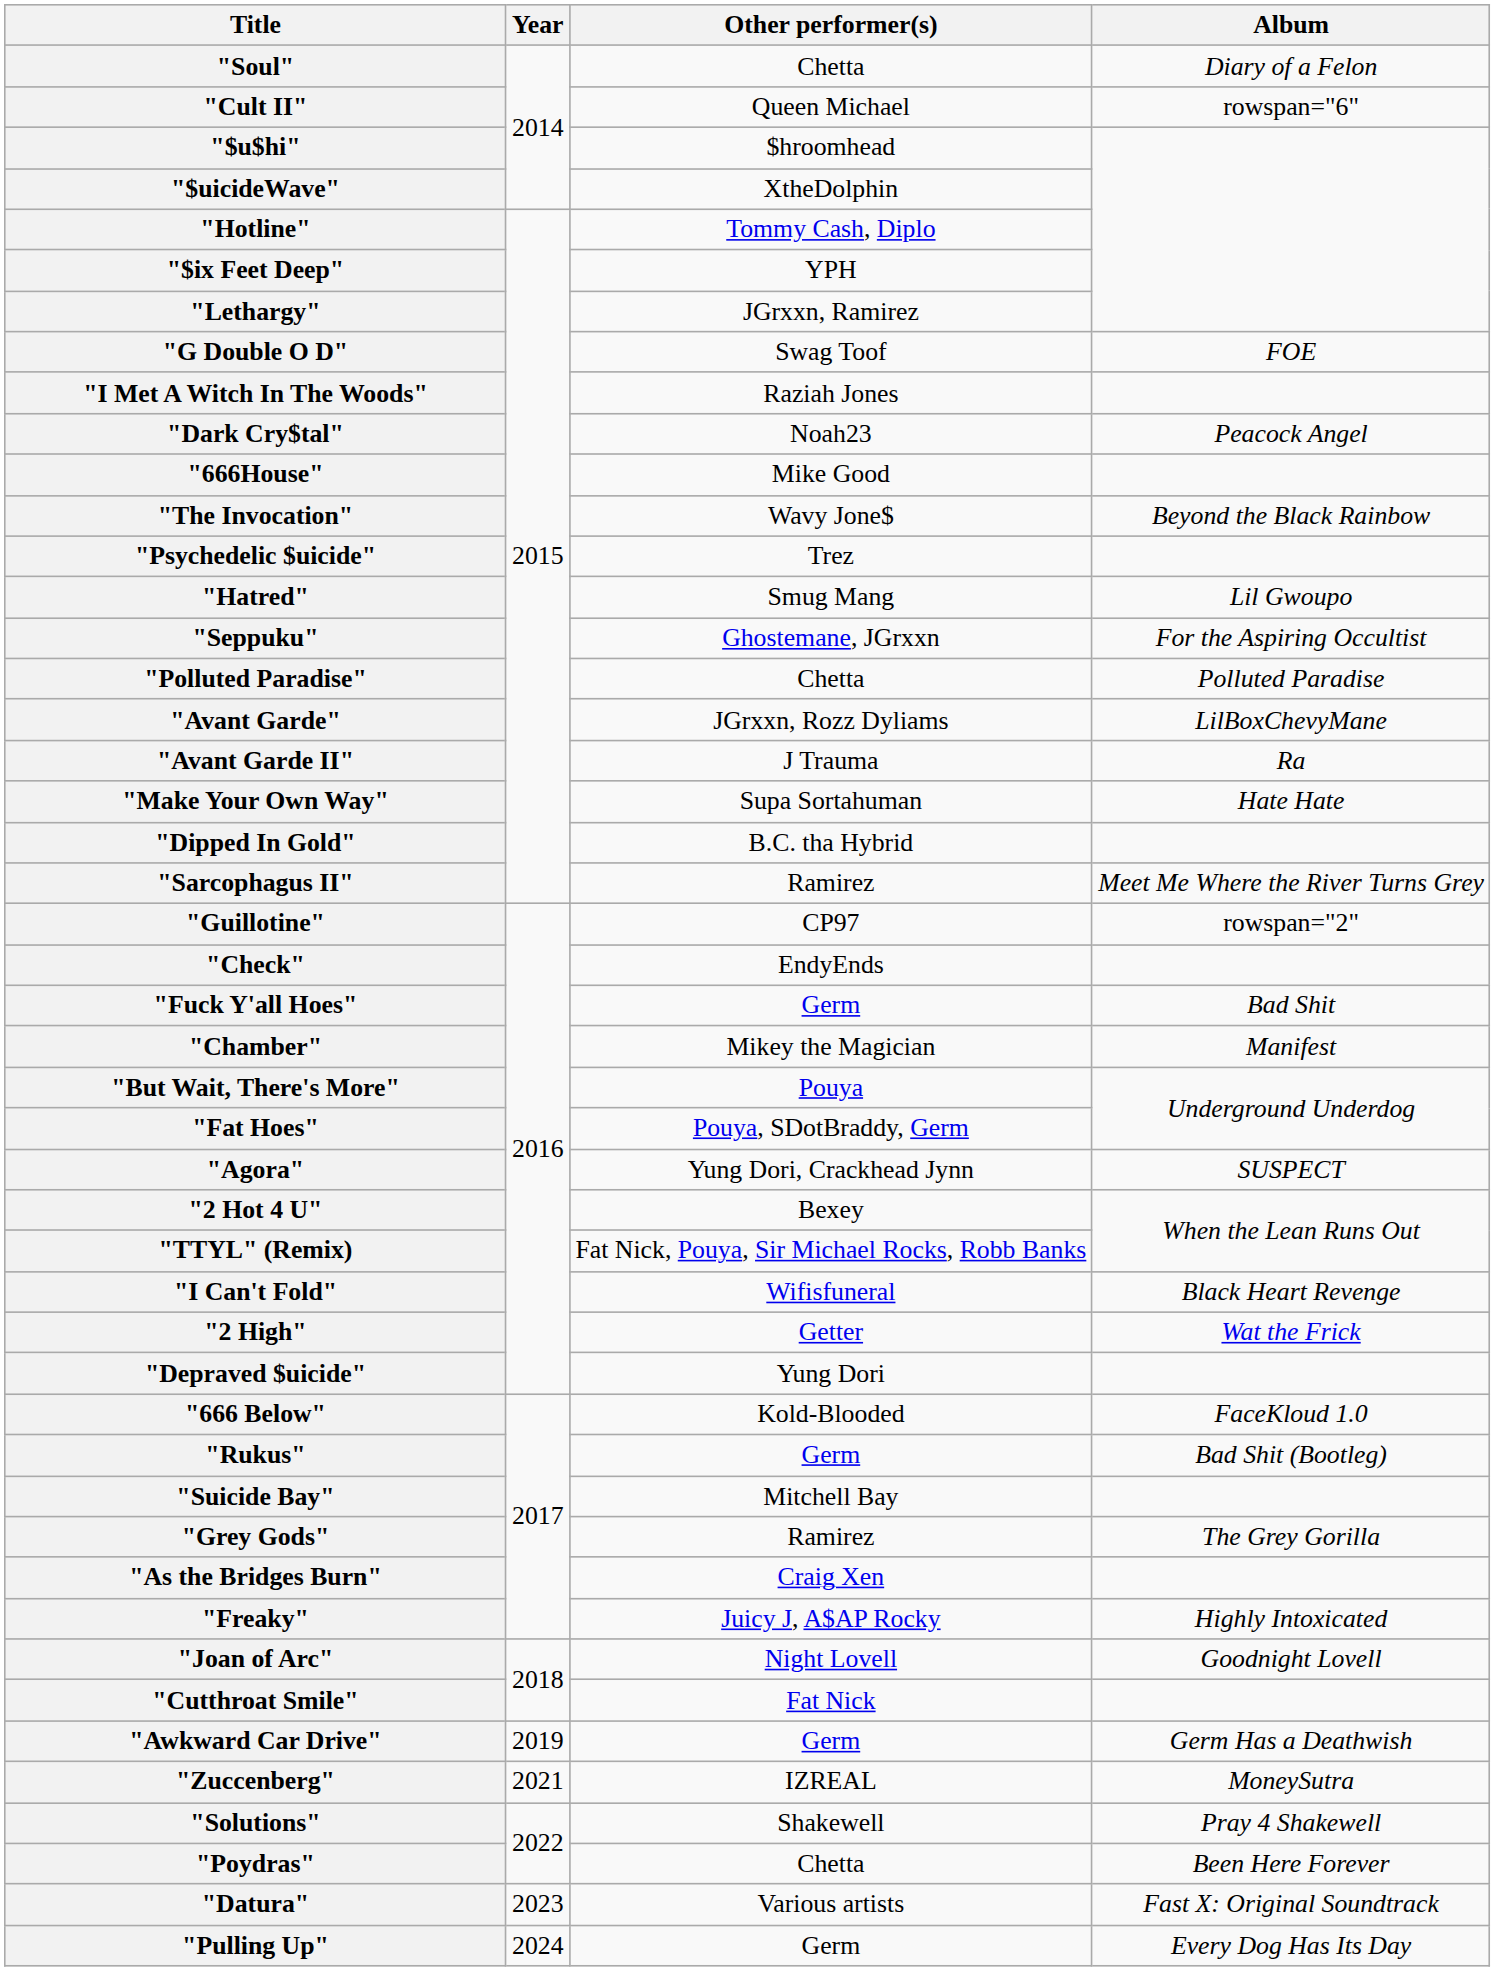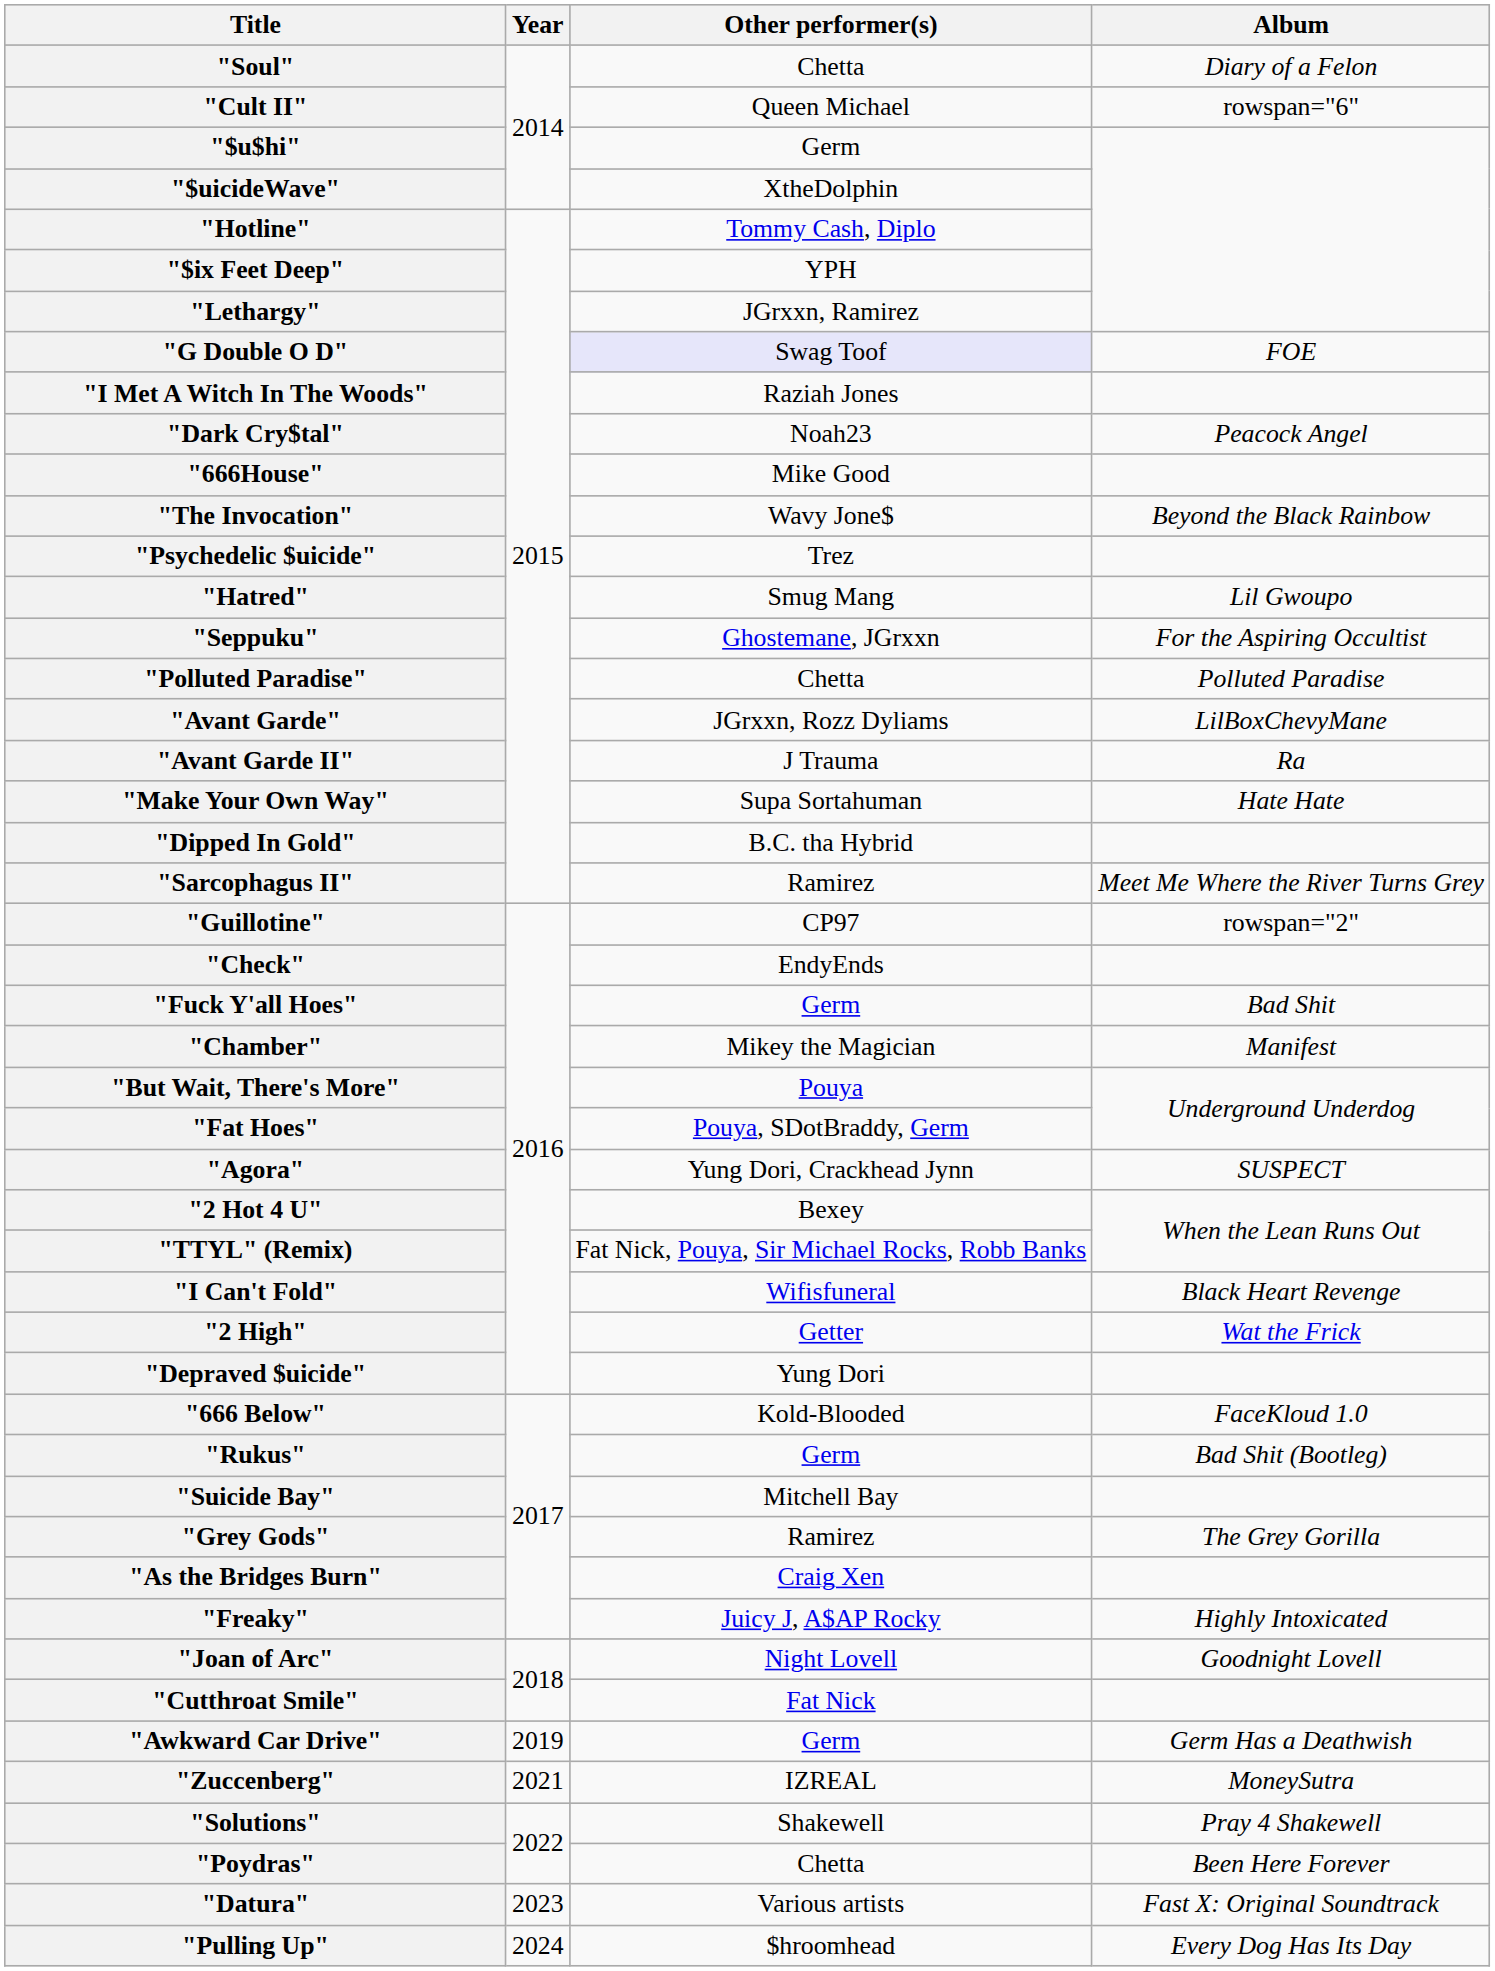"$u$hi" | Other performer(s): $hroomhead -> Germ
"G Double O D" | Other performer(s): no background -> lavender background
"Pulling Up" | Other performer(s): Germ -> $hroomhead
